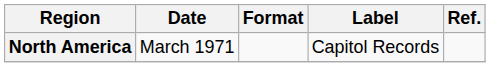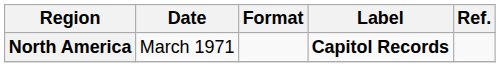North America | Label: normal -> bold
